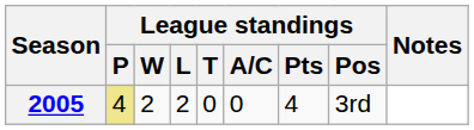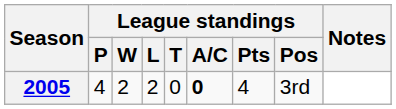2005 | League standings / P: khaki background -> no background
2005 | League standings / A/C: normal -> bold
